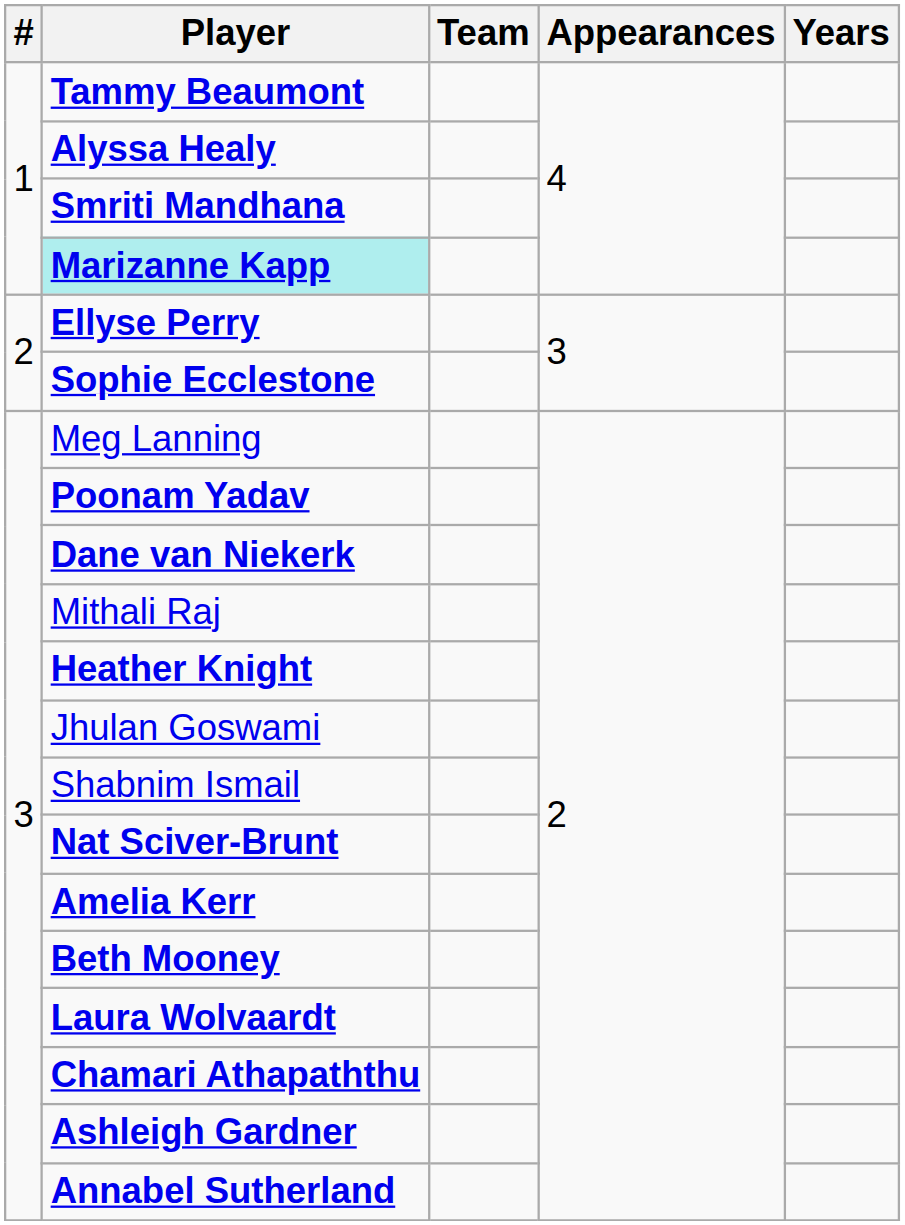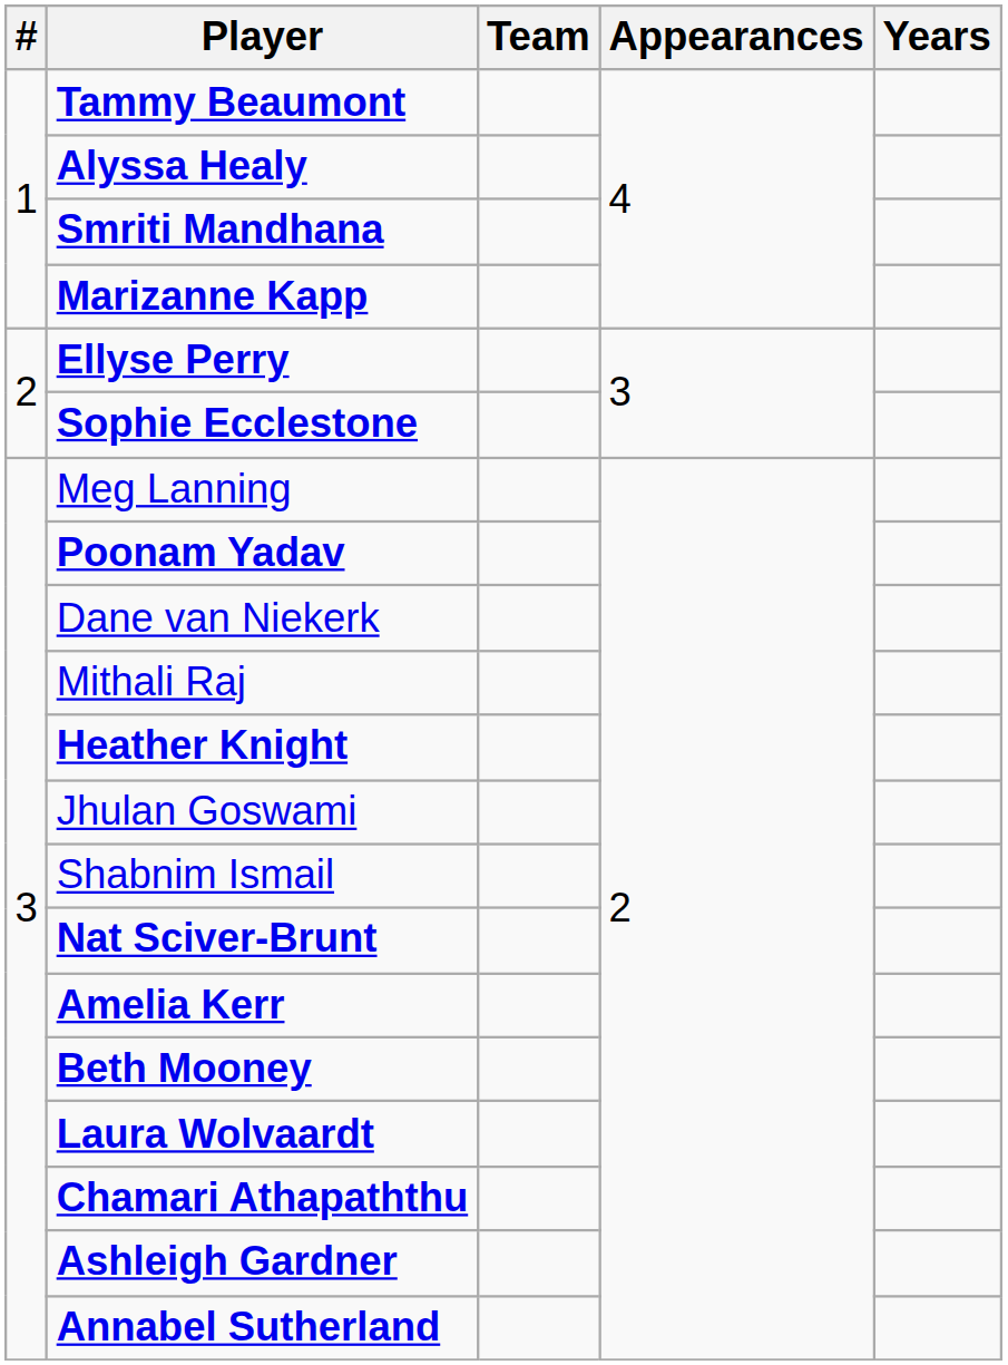Marizanne Kapp | Player: paleturquoise background -> no background
Dane van Niekerk | Player: bold -> normal
